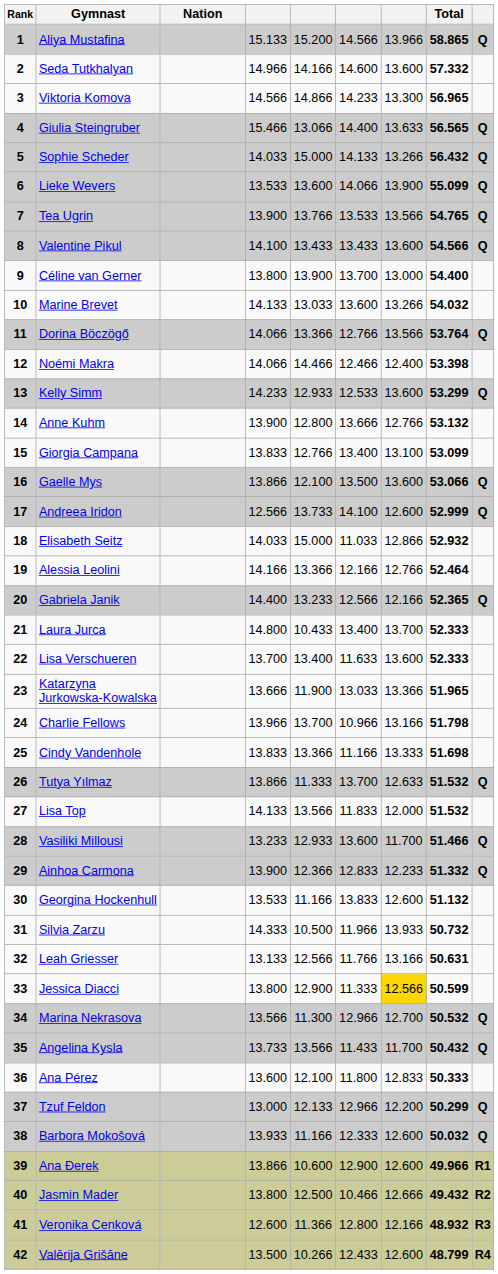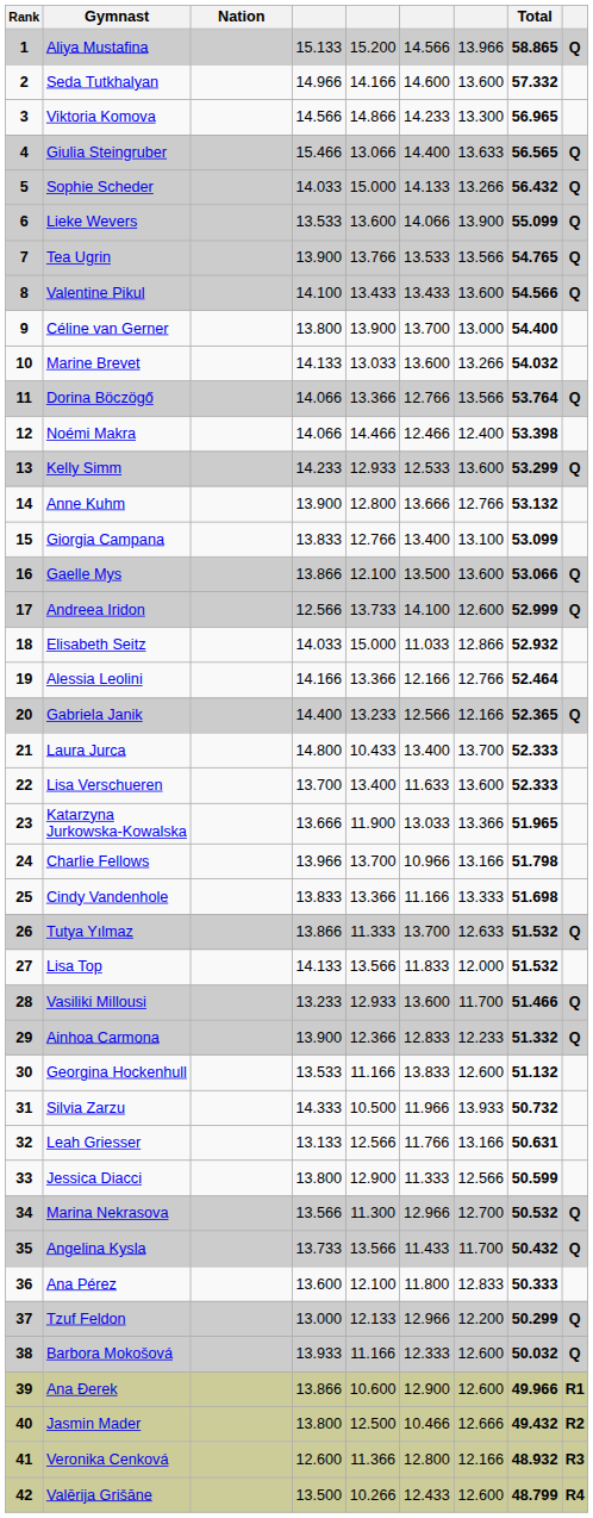Jessica Diacci | column 7: gold background -> no background
